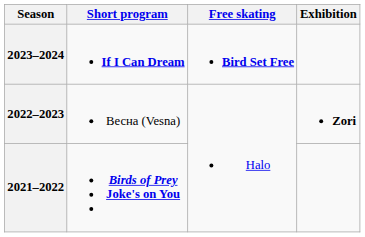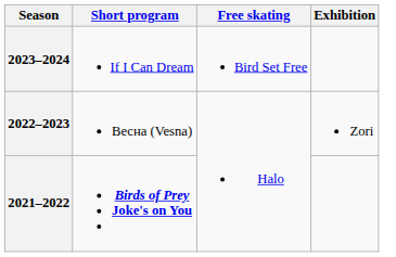2023–2024 | Short program: bold -> normal
2023–2024 | Free skating: bold -> normal
2022–2023 | Exhibition: bold -> normal
